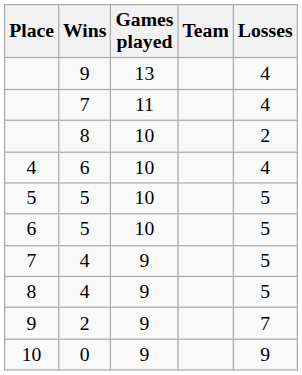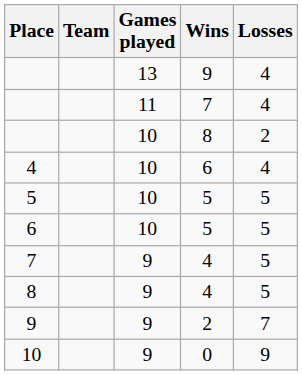columns swapped: Team <-> Wins
